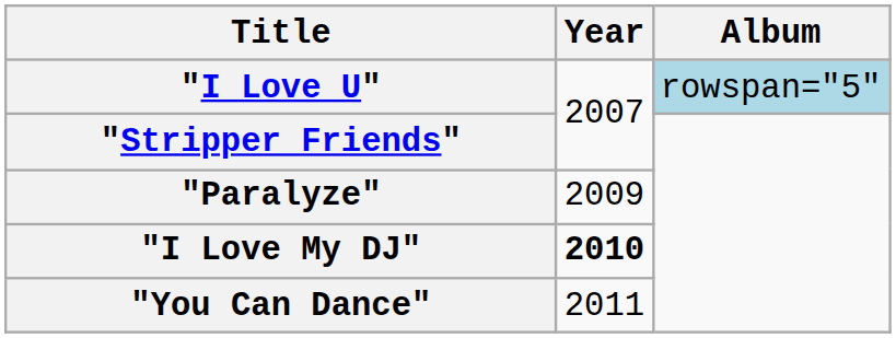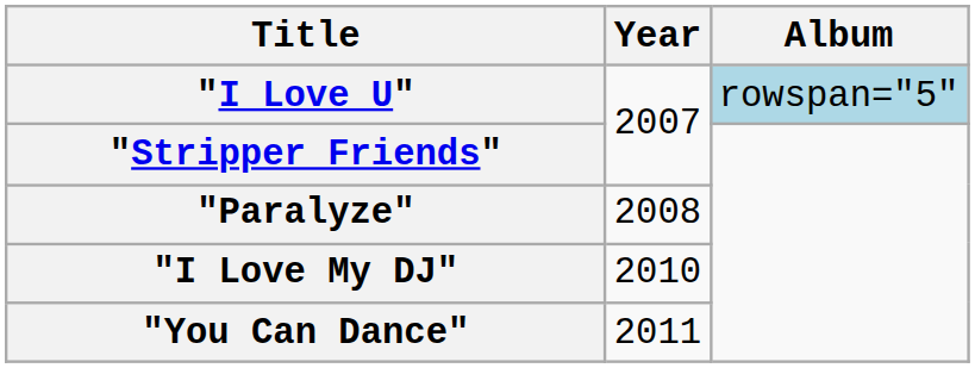"Paralyze" | Year: 2009 -> 2008
"I Love My DJ" | Year: bold -> normal
